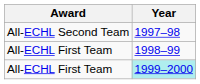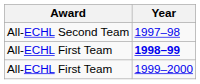row 3 | Year: normal -> bold
row 4 | Year: paleturquoise background -> no background
